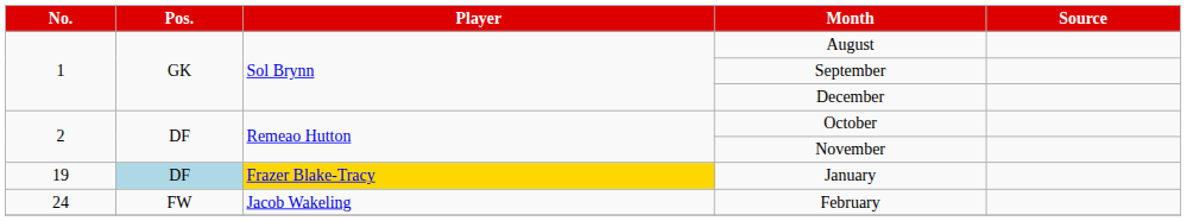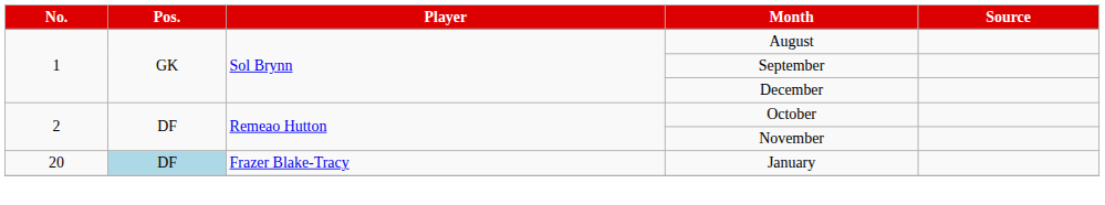January | No.: 19 -> 20
January | Player: gold background -> no background
- row: 24 | FW | Jacob Wakeling | February
